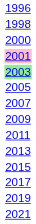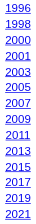1998 | column 1: lightyellow background -> no background
2001 | column 1: pink background -> no background
2003 | column 1: lightgreen background -> no background
